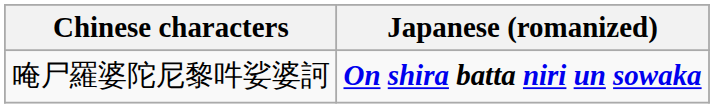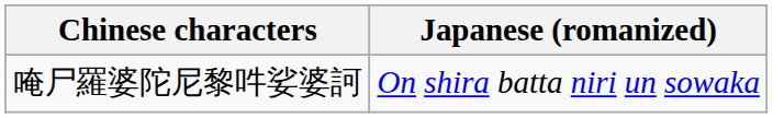唵尸羅婆陀尼黎吽娑婆訶 | Japanese (romanized): bold -> normal
